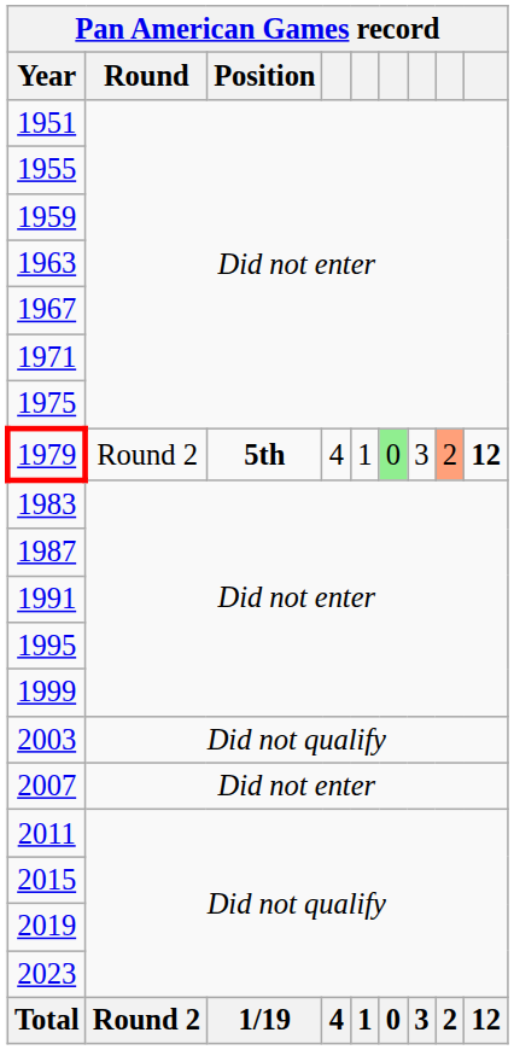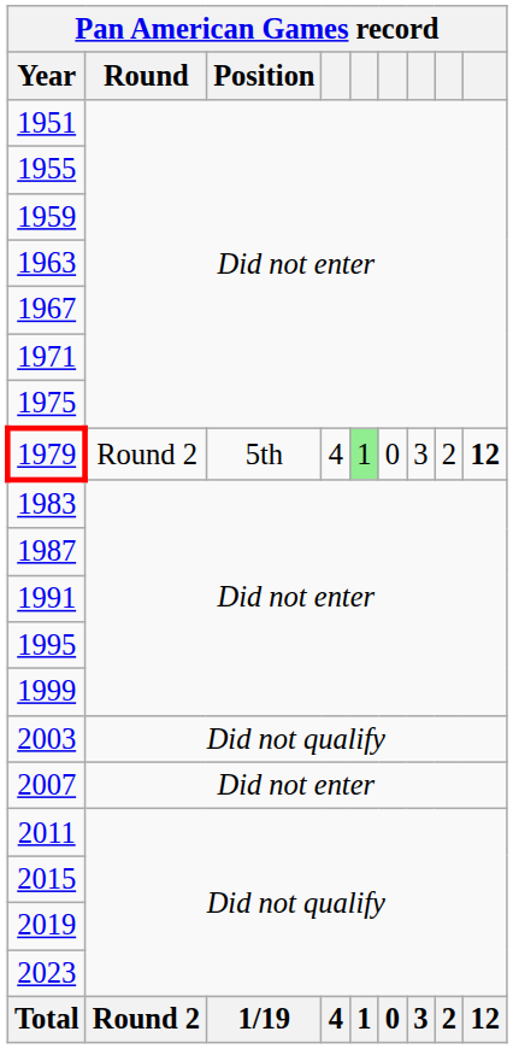1979 | Position: bold -> normal
1979 | column 5: no background -> lightgreen background
1979 | column 6: lightgreen background -> no background
1979 | column 8: lightsalmon background -> no background
